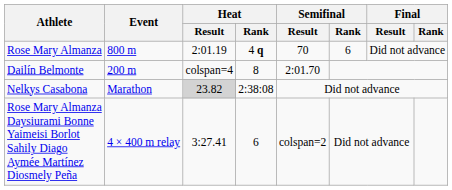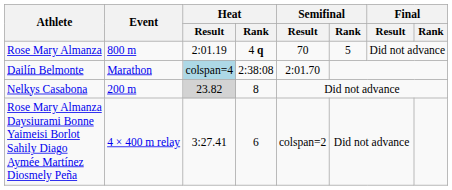Rose Mary Almanza | Semifinal / Rank: 6 -> 5
Dailín Belmonte | Event: 200 m -> Marathon
Dailín Belmonte | Heat / Result: no background -> lightblue background
Dailín Belmonte | Heat / Rank: 8 -> 2:38:08
Nelkys Casabona | Event: Marathon -> 200 m
Nelkys Casabona | Heat / Rank: 2:38:08 -> 8
